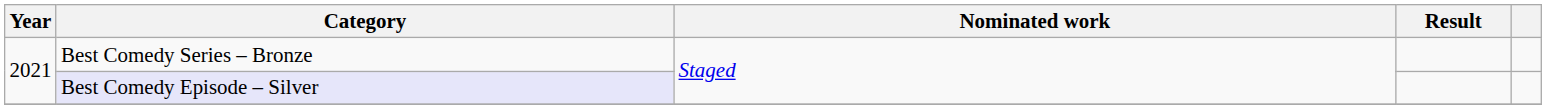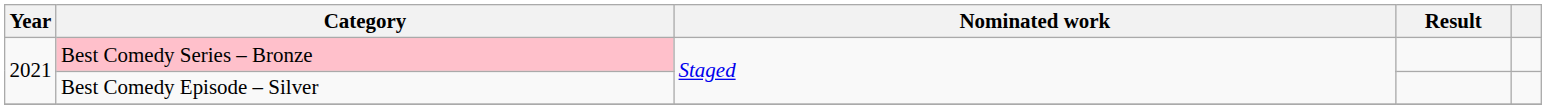Best Comedy Series – Bronze | Category: no background -> pink background
Best Comedy Episode – Silver | Category: lavender background -> no background
